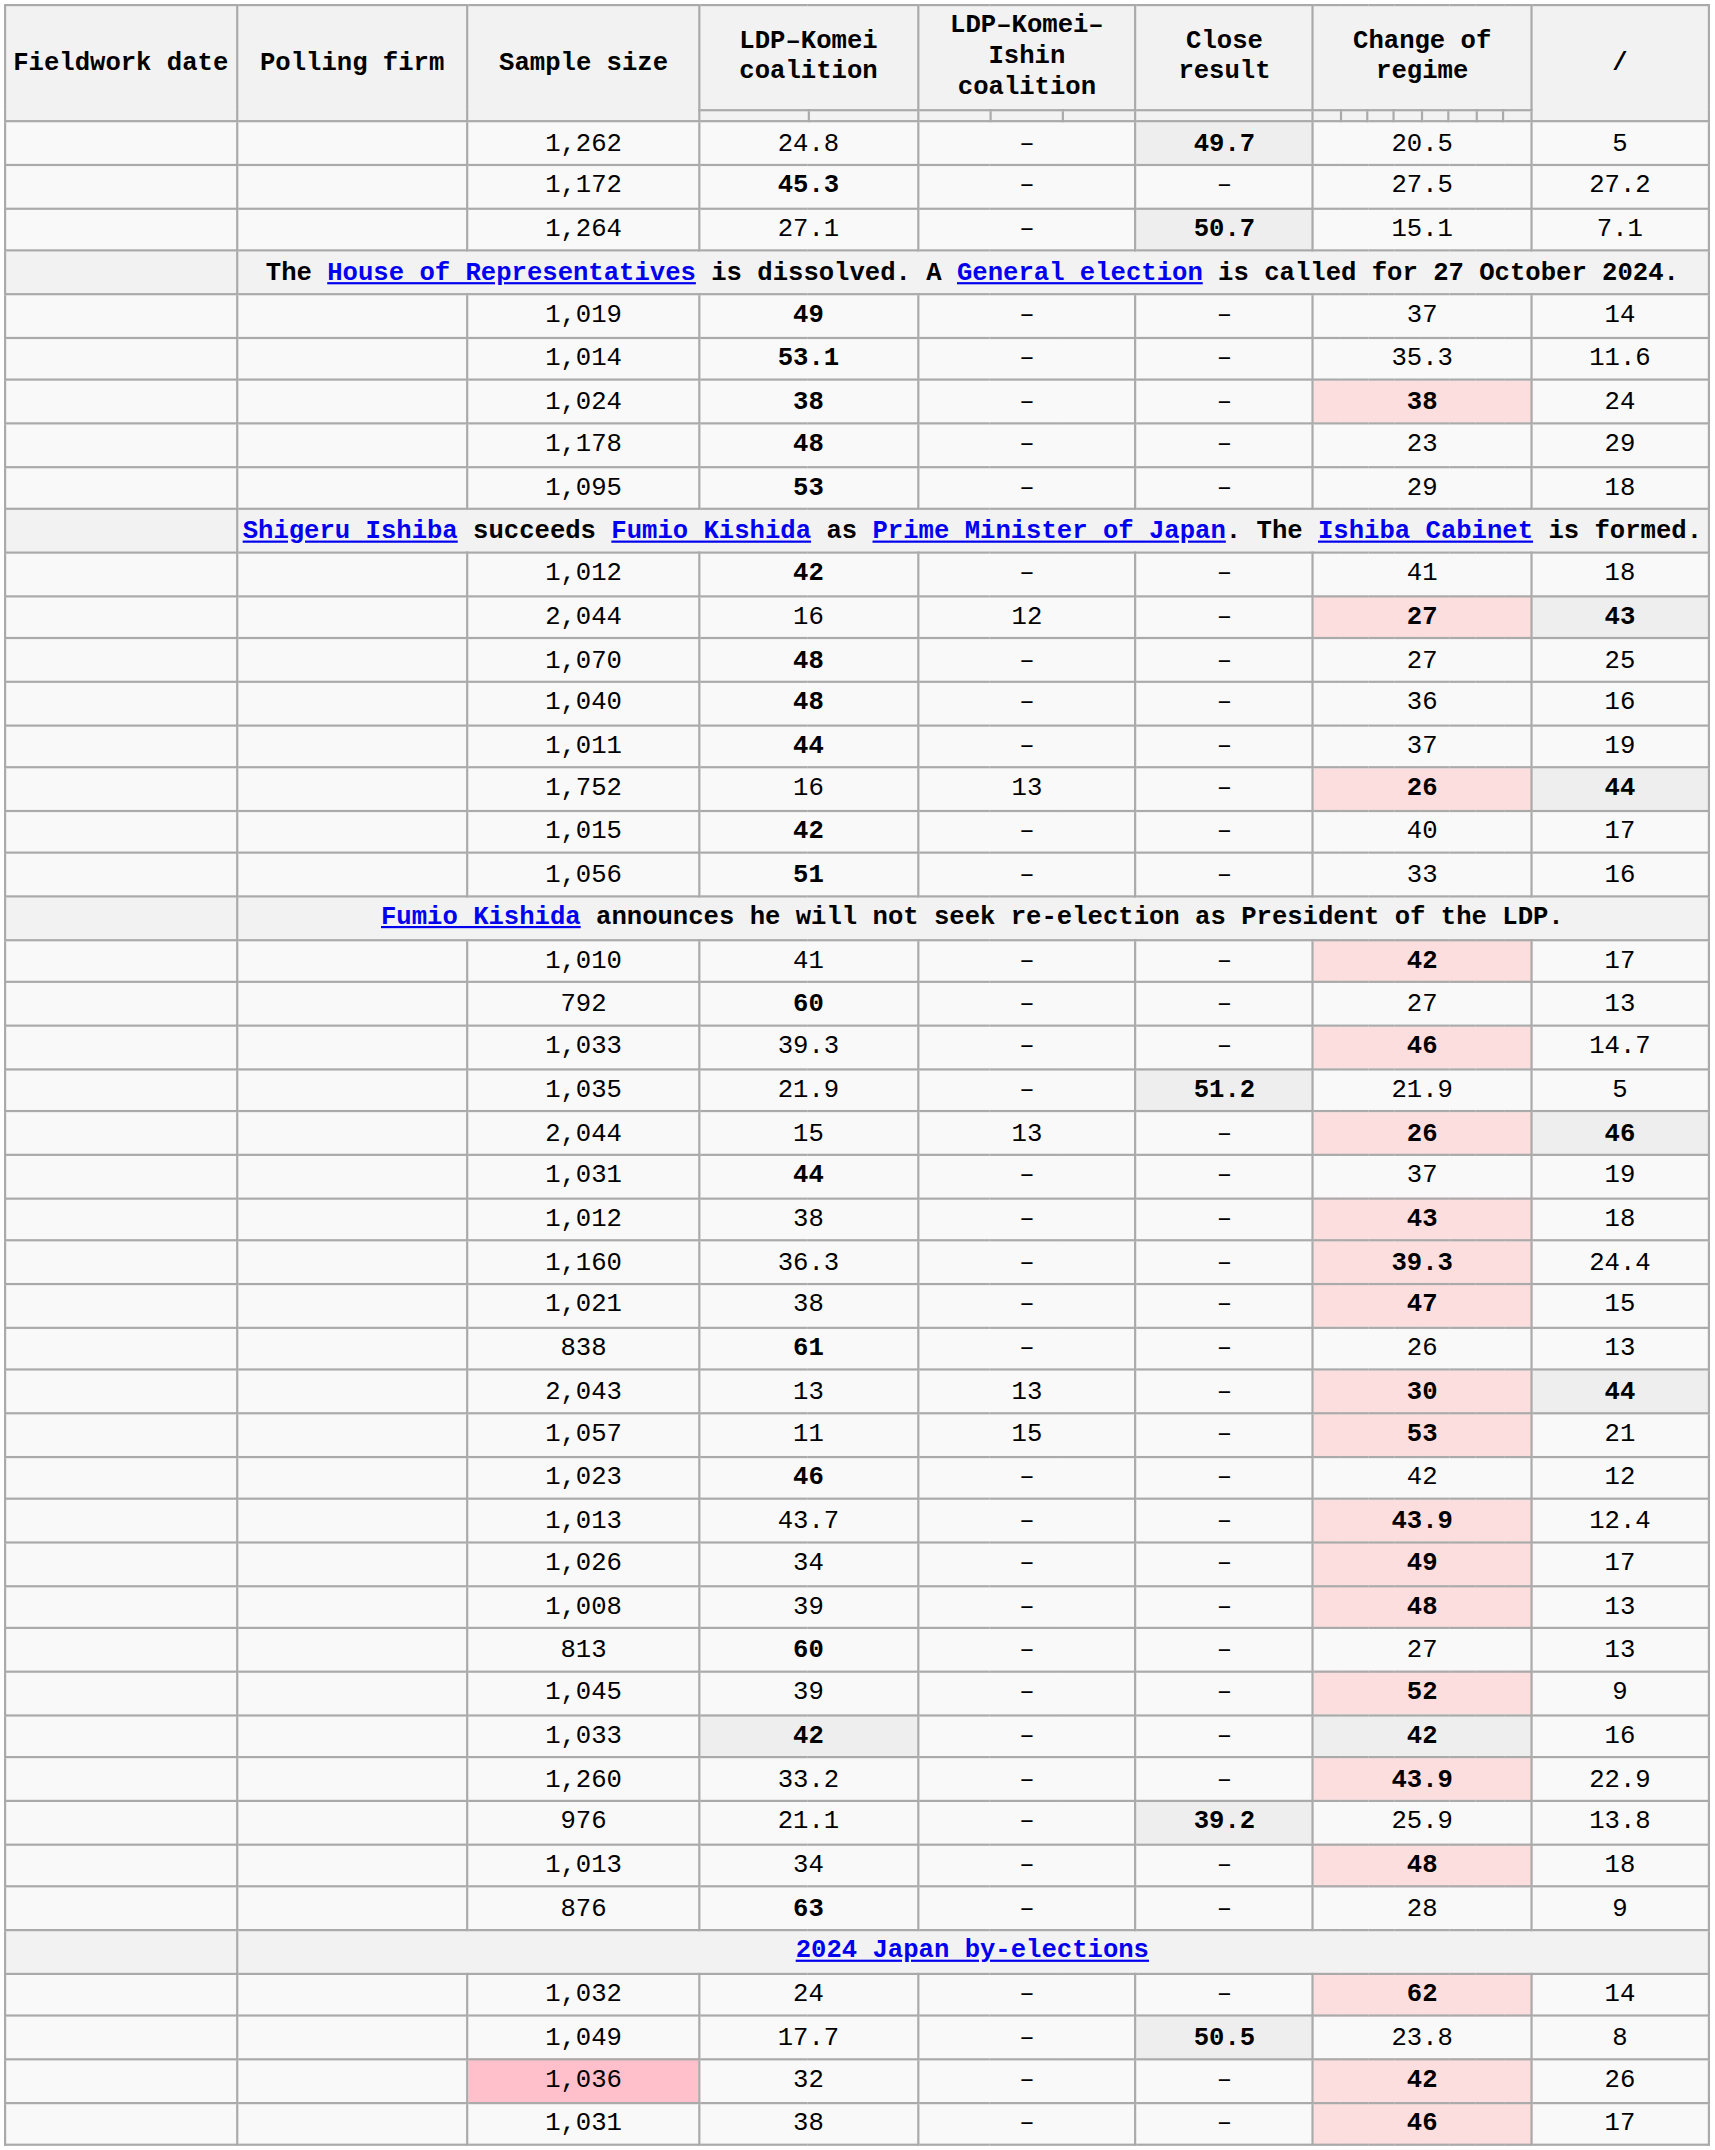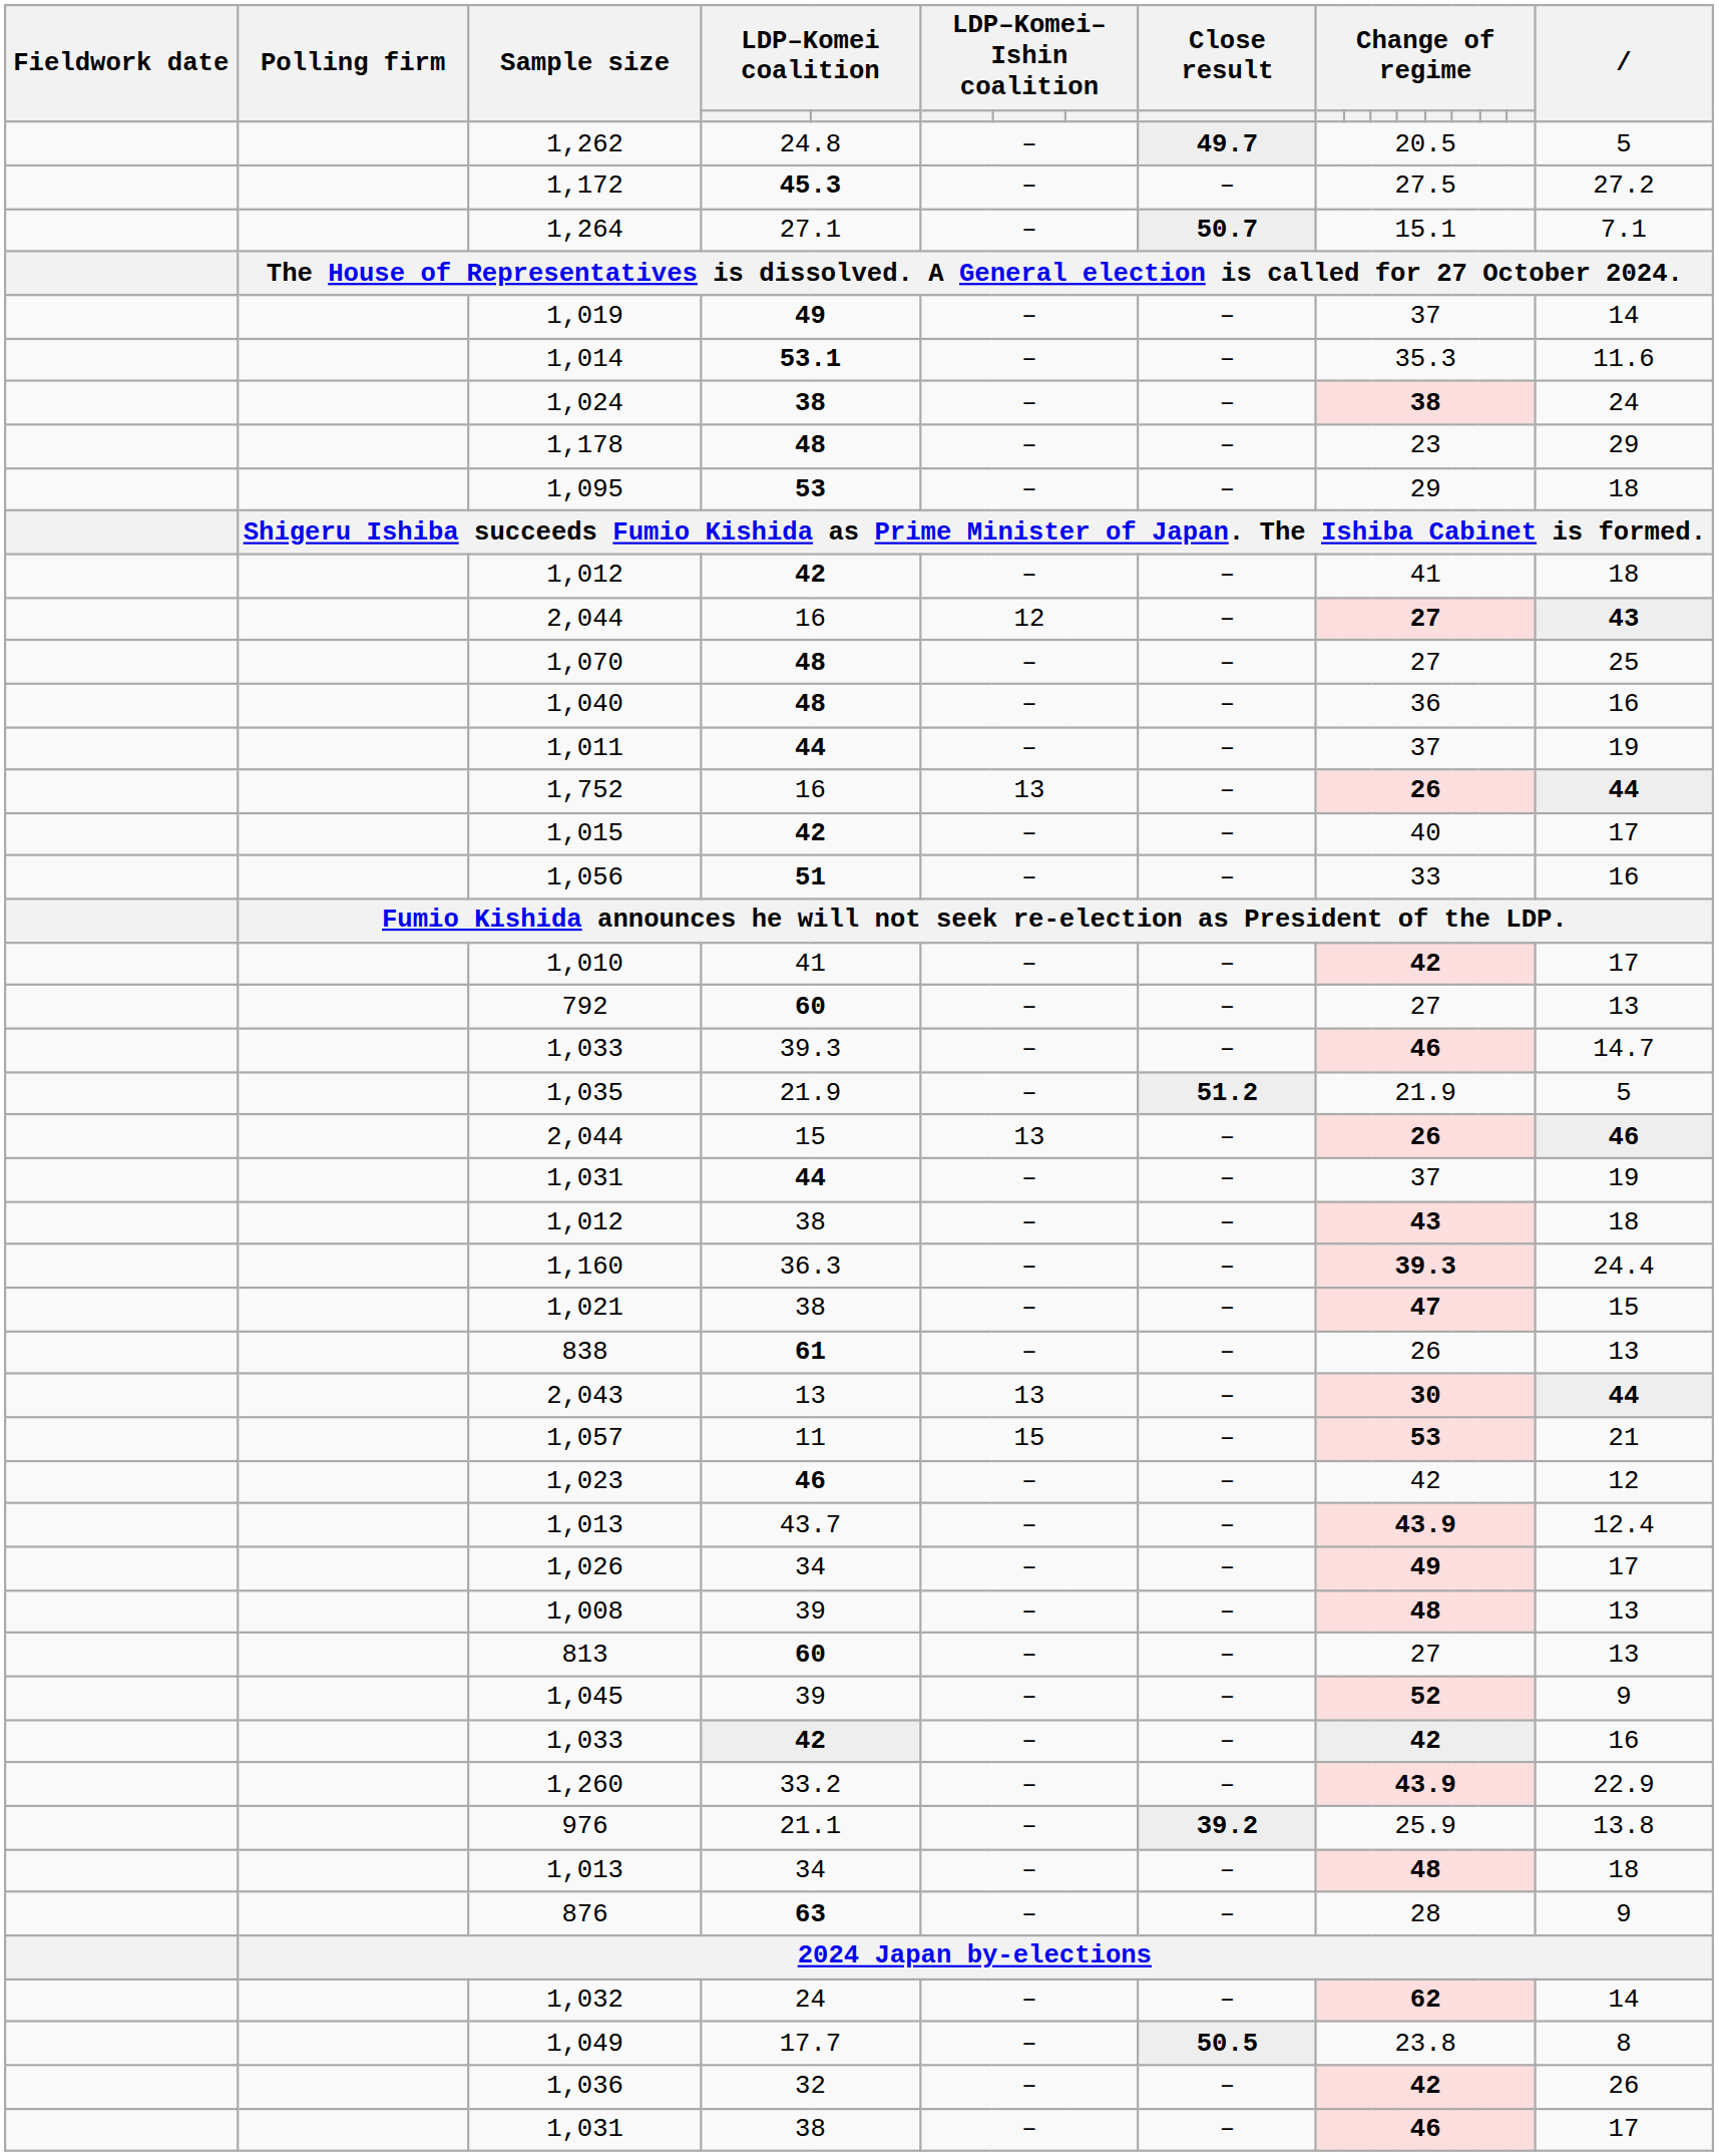1,036 | Sample size: pink background -> no background
